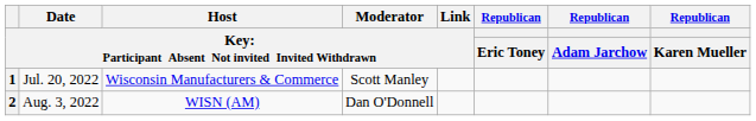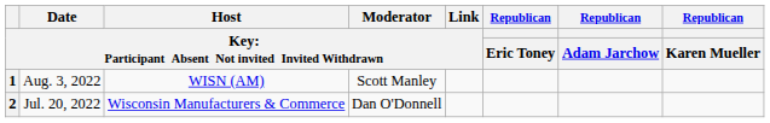1 | column 2: Jul. 20, 2022 -> Aug. 3, 2022
1 | column 3: Wisconsin Manufacturers & Commerce -> WISN (AM)
2 | column 2: Aug. 3, 2022 -> Jul. 20, 2022
2 | column 3: WISN (AM) -> Wisconsin Manufacturers & Commerce
